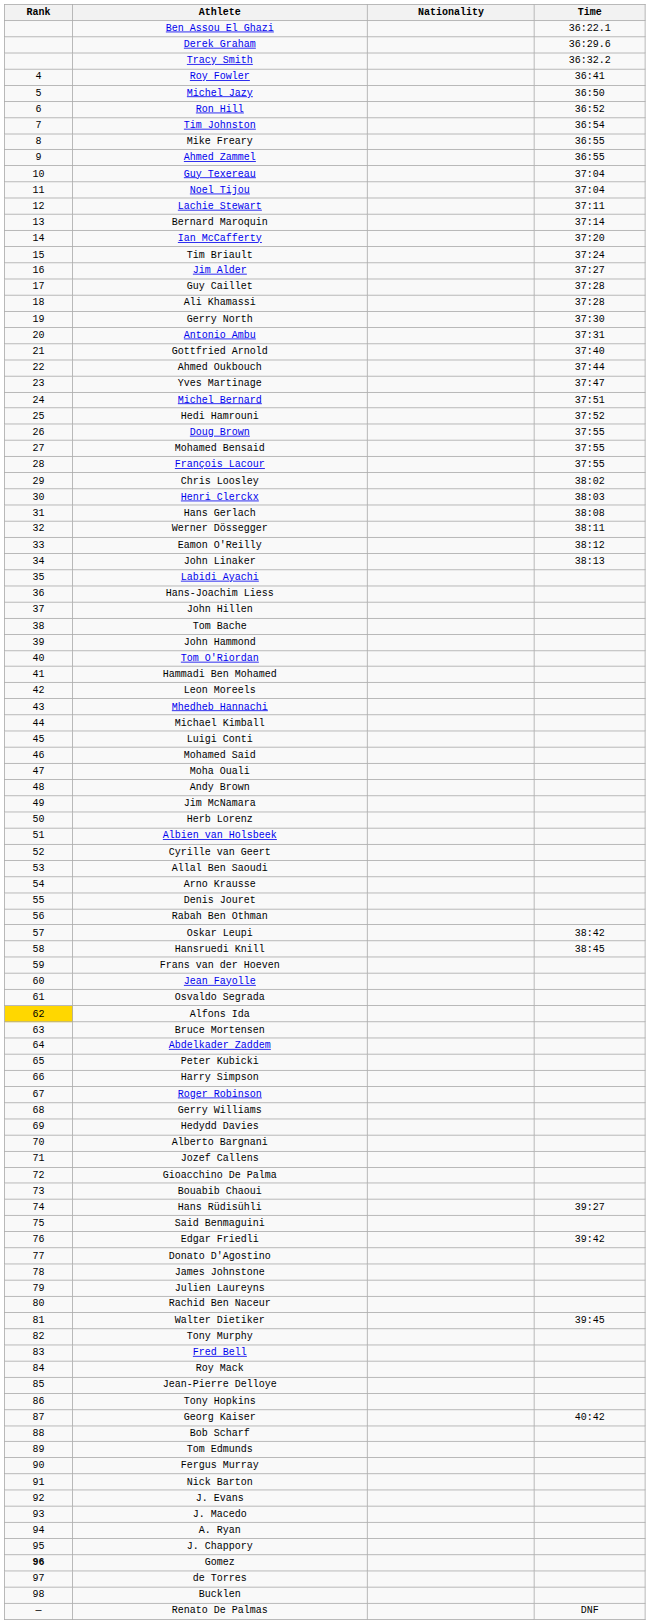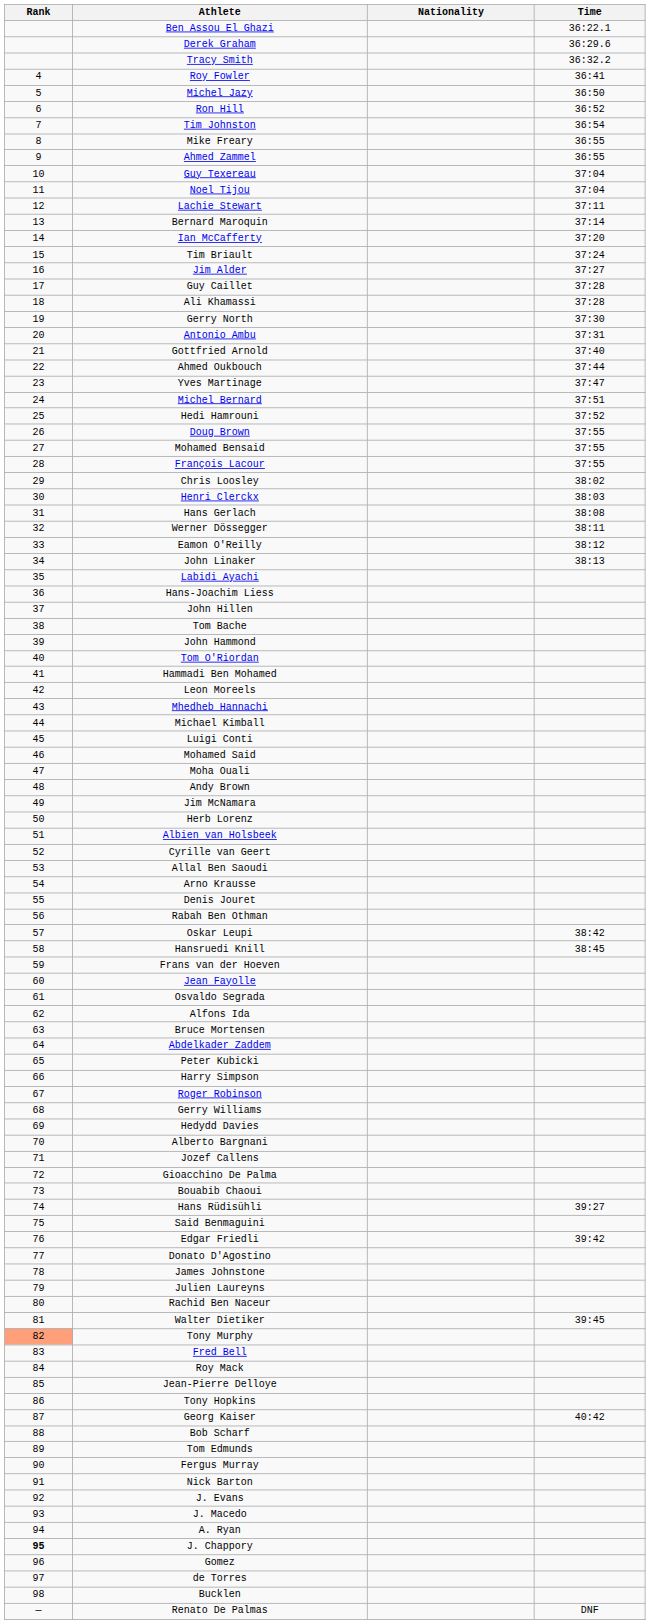Alfons Ida | Rank: gold background -> no background
Tony Murphy | Rank: no background -> lightsalmon background
J. Chappory | Rank: normal -> bold
Gomez | Rank: bold -> normal
